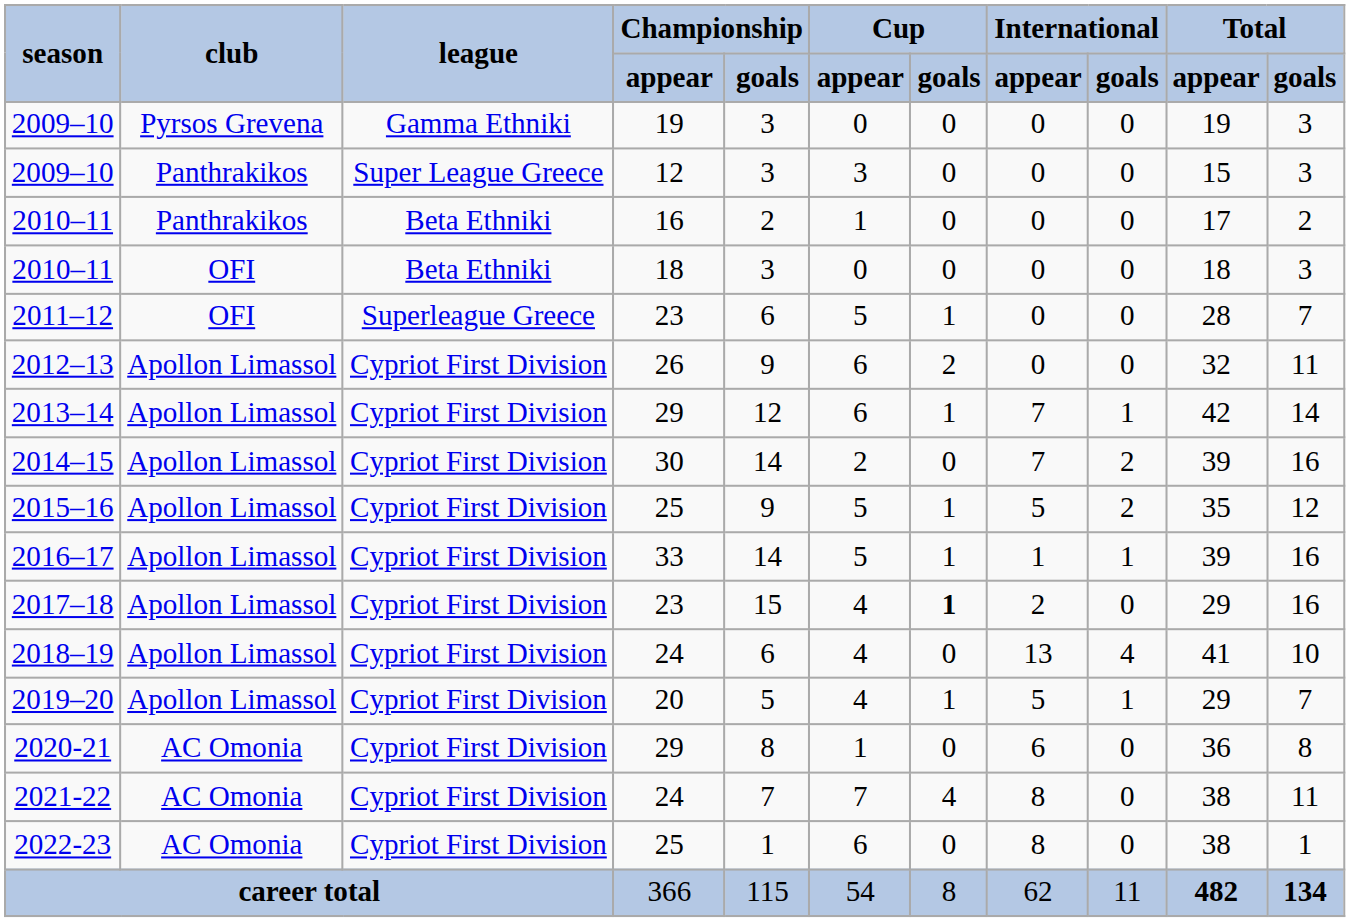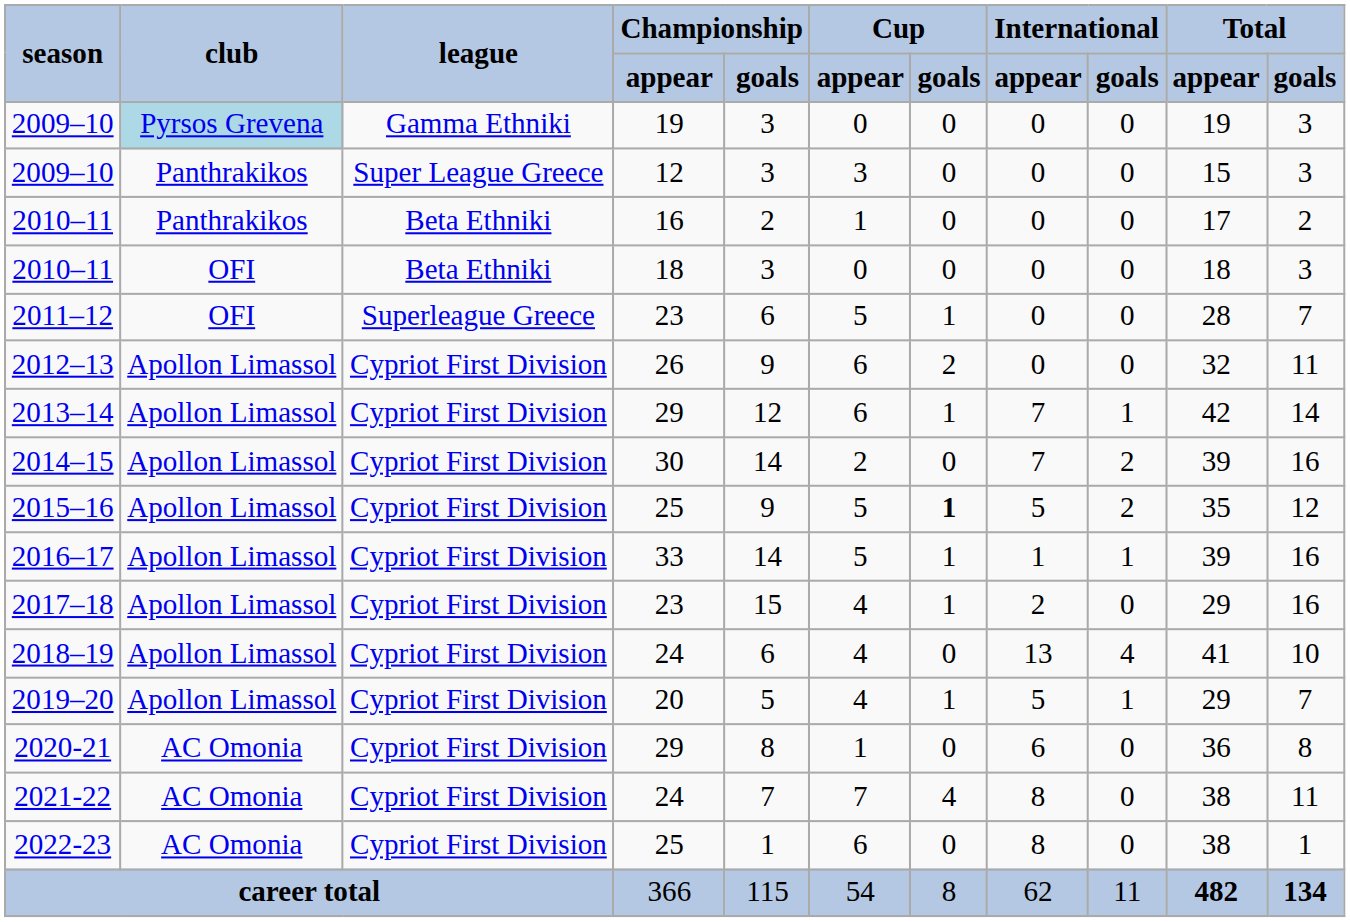2009–10 / 19 | club: no background -> lightblue background
2015–16 | column 7: normal -> bold
2017–18 | column 7: bold -> normal
